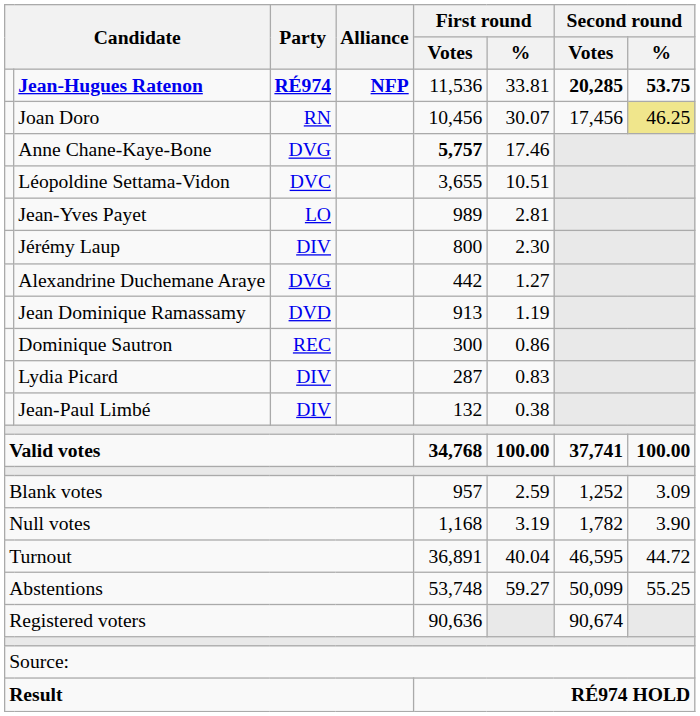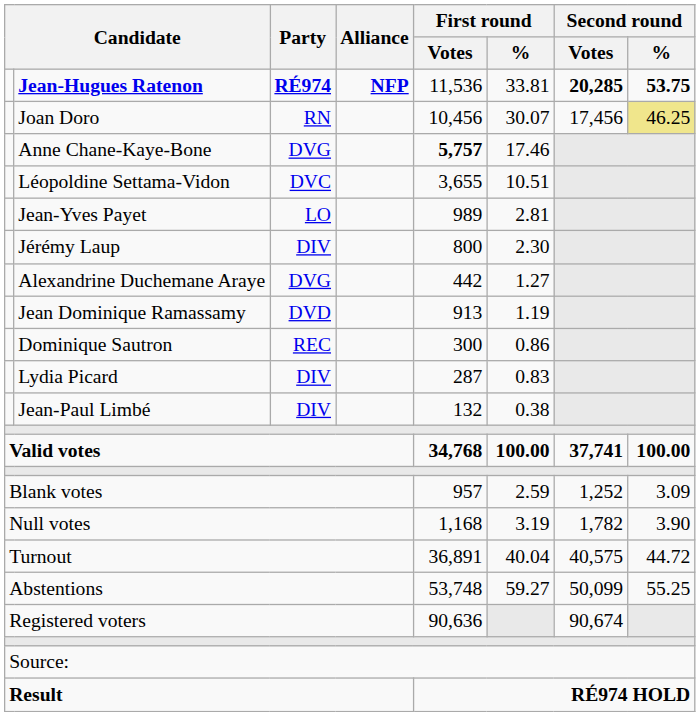Turnout | Second round / Votes: 46,595 -> 40,575
